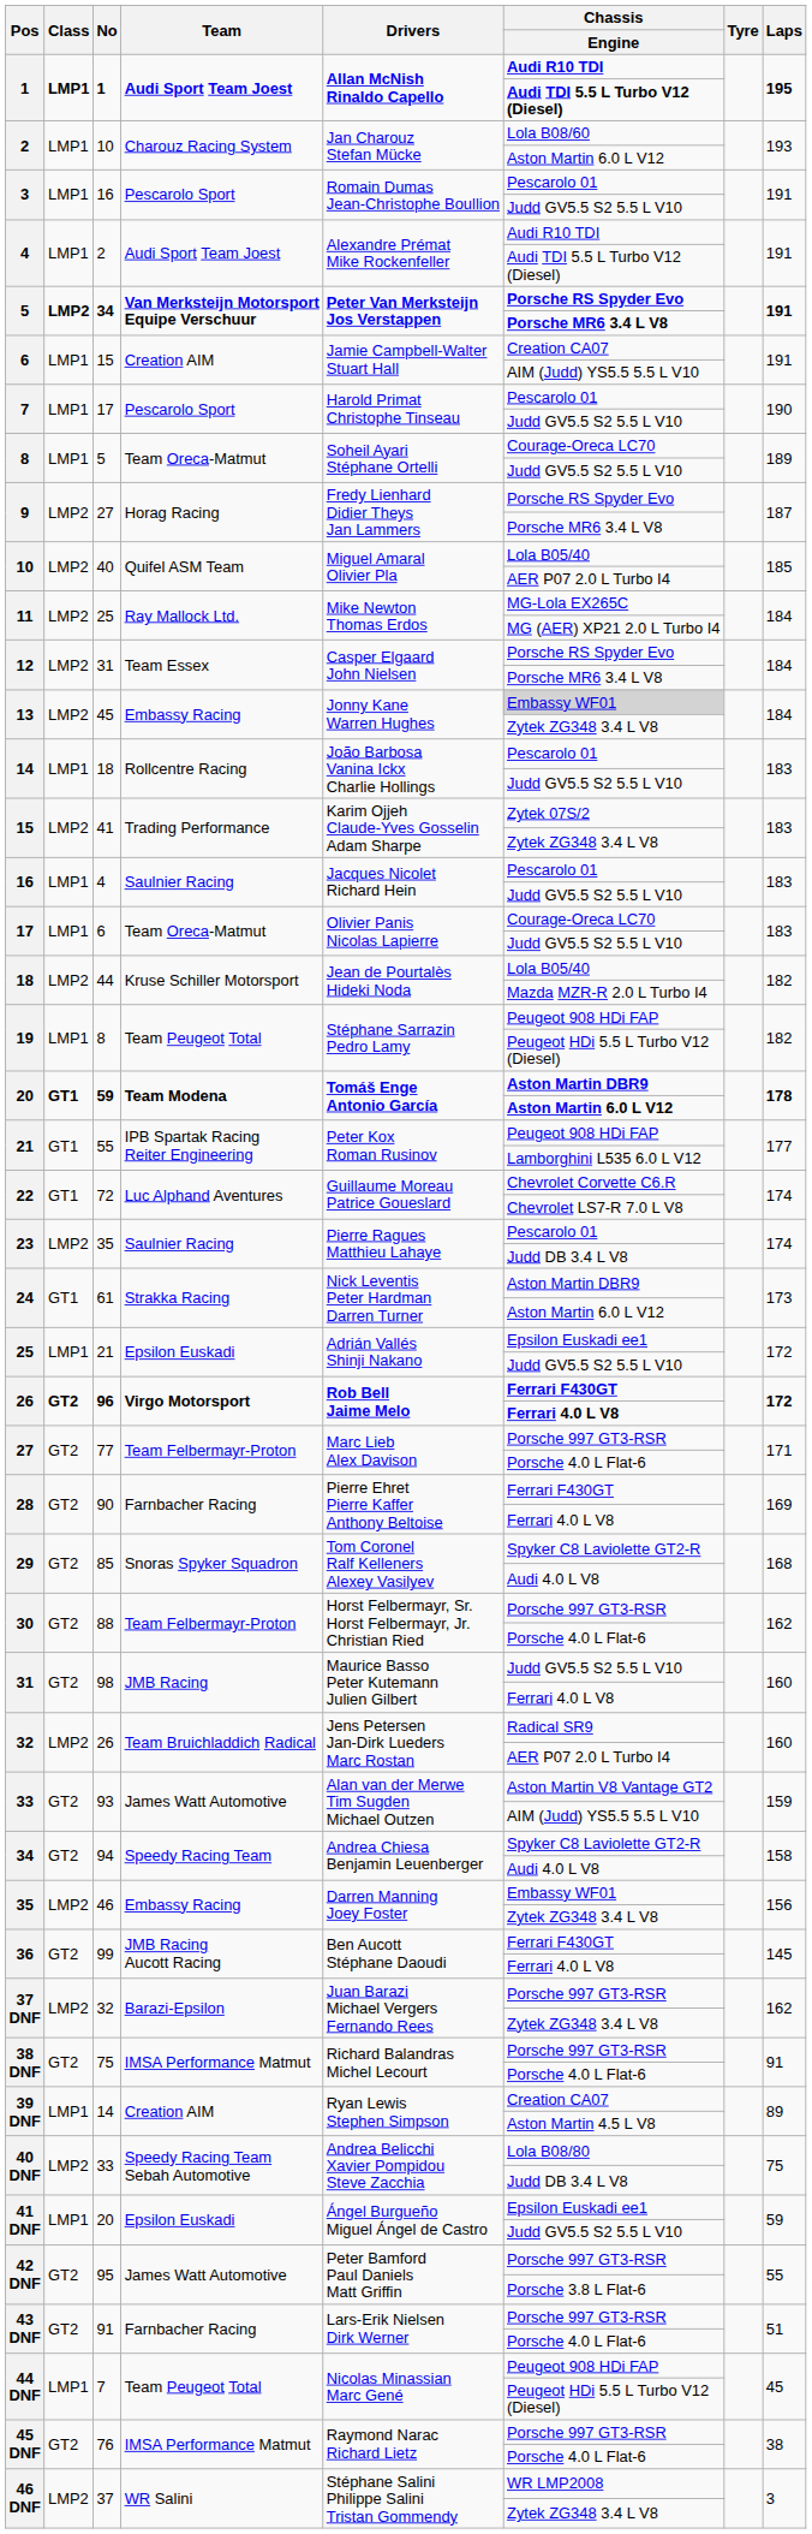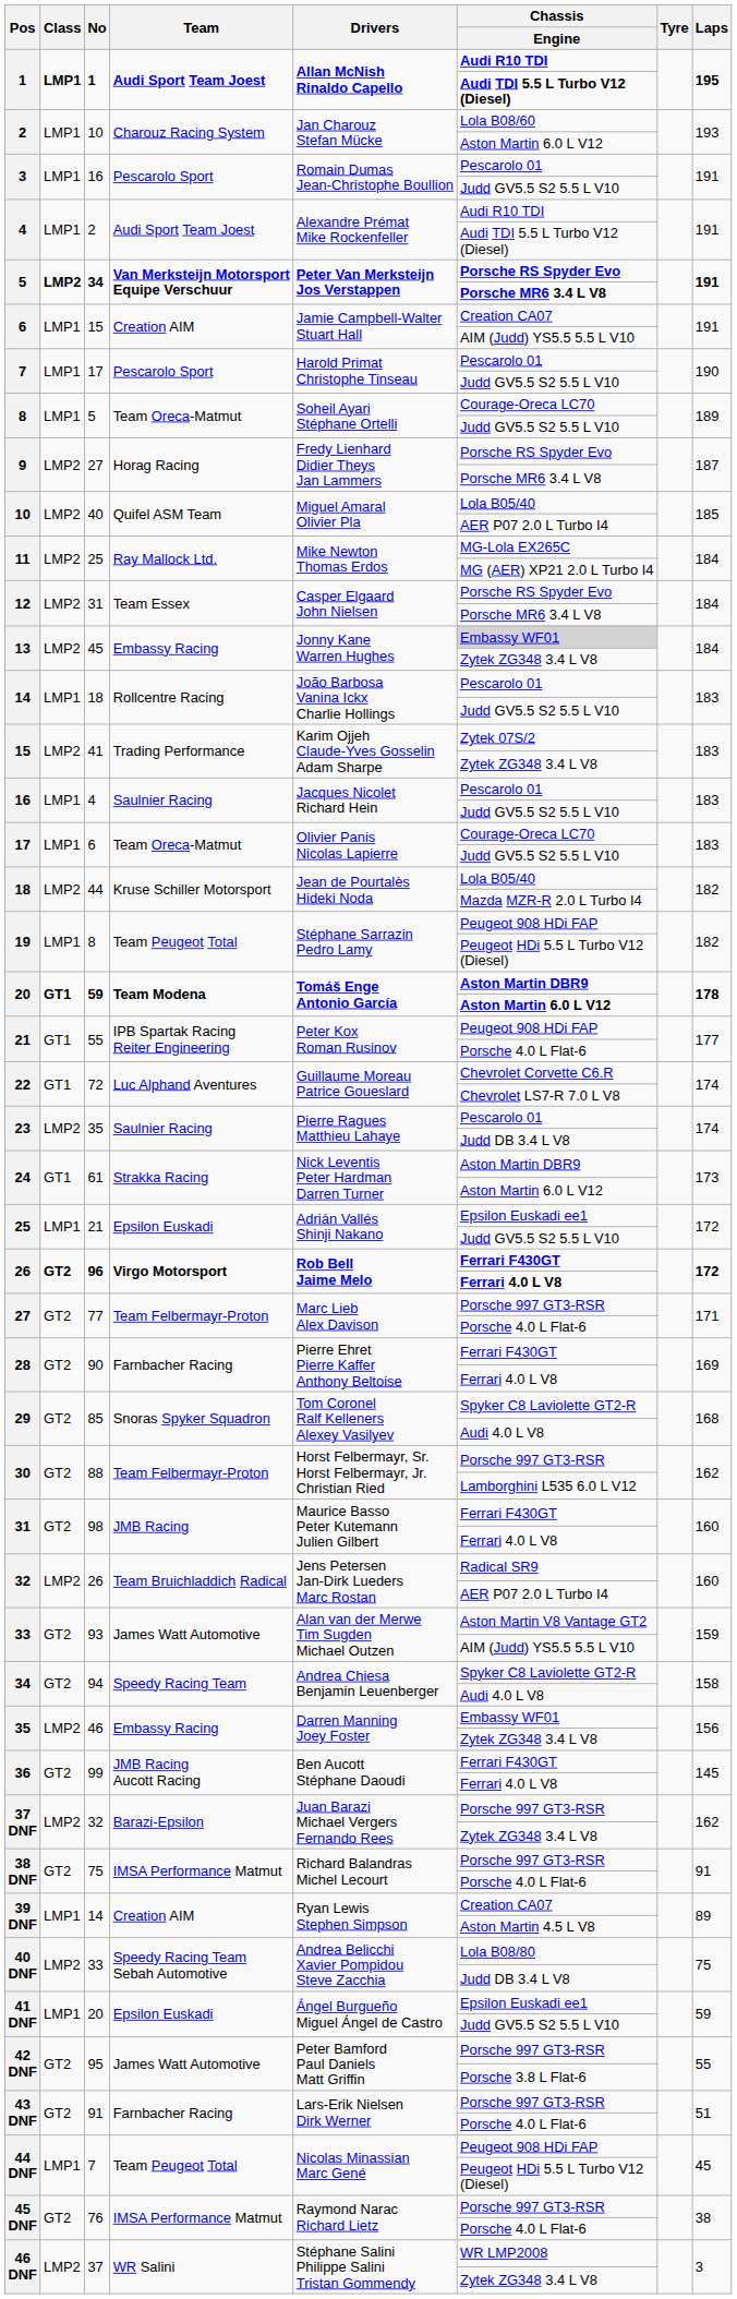row 44 | Chassis / Engine: Lamborghini L535 6.0 L V12 -> Porsche 4.0 L Flat-6
row 62 | Chassis / Engine: Porsche 4.0 L Flat-6 -> Lamborghini L535 6.0 L V12
row 63 | Chassis / Engine: Judd GV5.5 S2 5.5 L V10 -> Ferrari F430GT
